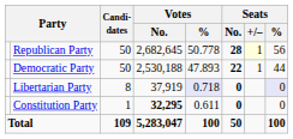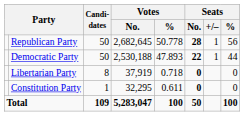Republican Party | Seats / +/–: lightyellow background -> no background
Libertarian Party | Votes / %: lavender background -> no background
Libertarian Party | Seats / %: lavender background -> no background
Constitution Party | Votes / No.: bold -> normal
